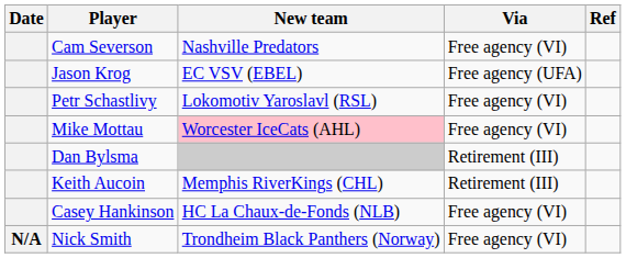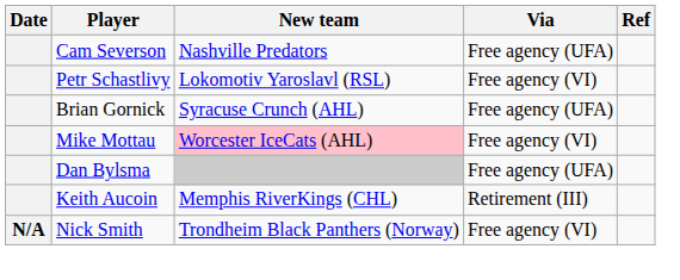Cam Severson | Via: Free agency (VI) -> Free agency (UFA)
- row: Jason Krog | EC VSV (EBEL) | Free agency (UFA)
+ row: Brian Gornick | Syracuse Crunch (AHL) | Free agency (UFA)
Dan Bylsma | Via: Retirement (III) -> Free agency (UFA)
- row: Casey Hankinson | HC La Chaux-de-Fonds (NLB) | Free agency (VI)
